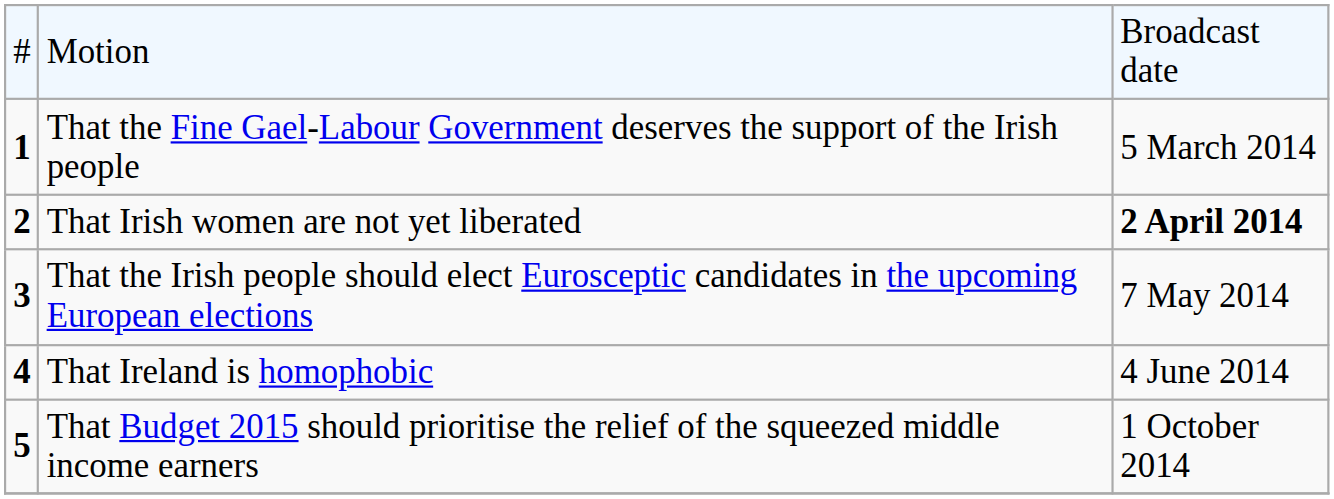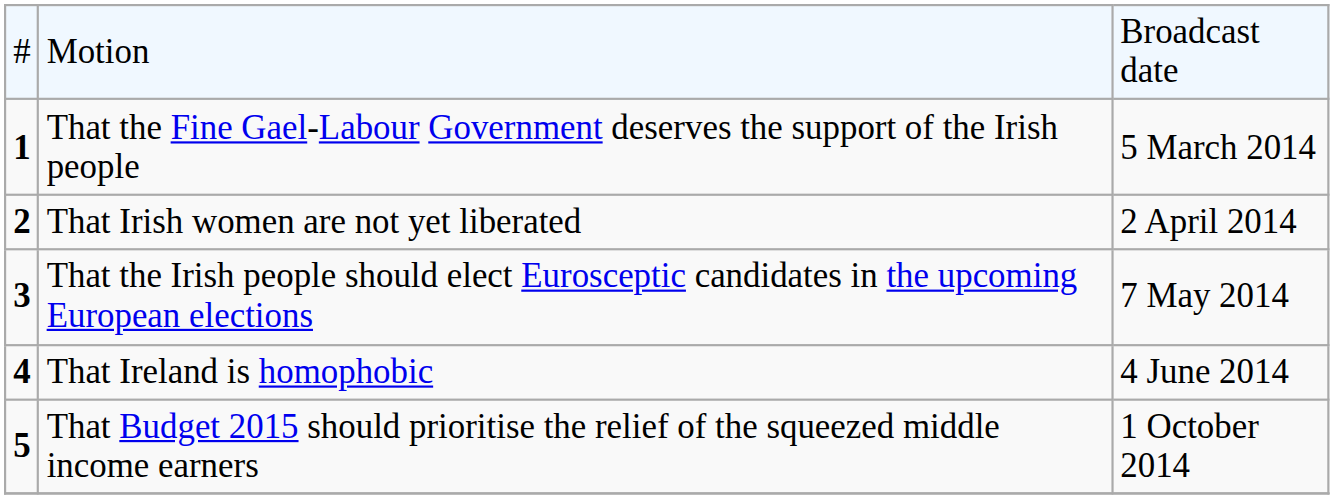That Irish women are not yet liberated | column 3: bold -> normal
